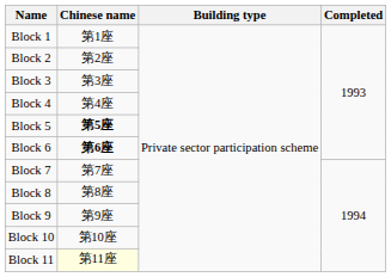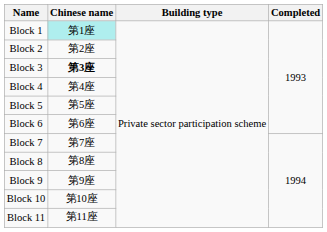Block 1 | Chinese name: no background -> paleturquoise background
Block 3 | Chinese name: normal -> bold
Block 5 | Chinese name: bold -> normal
Block 6 | Chinese name: bold -> normal
Block 11 | Chinese name: lightyellow background -> no background
